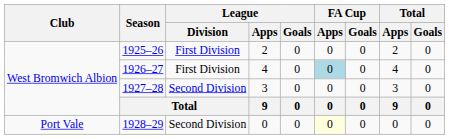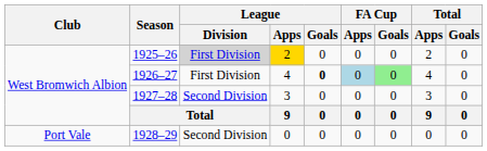1925–26 | League / Division: no background -> lightgrey background
1925–26 | League / Apps: no background -> gold background
1926–27 | League / Goals: normal -> bold
1926–27 | FA Cup / Goals: no background -> lightgreen background
1928–29 | FA Cup / Apps: lightyellow background -> no background
